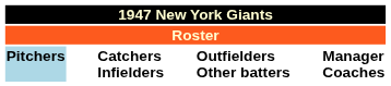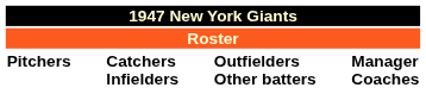Pitchers | column 1: lightblue background -> no background
